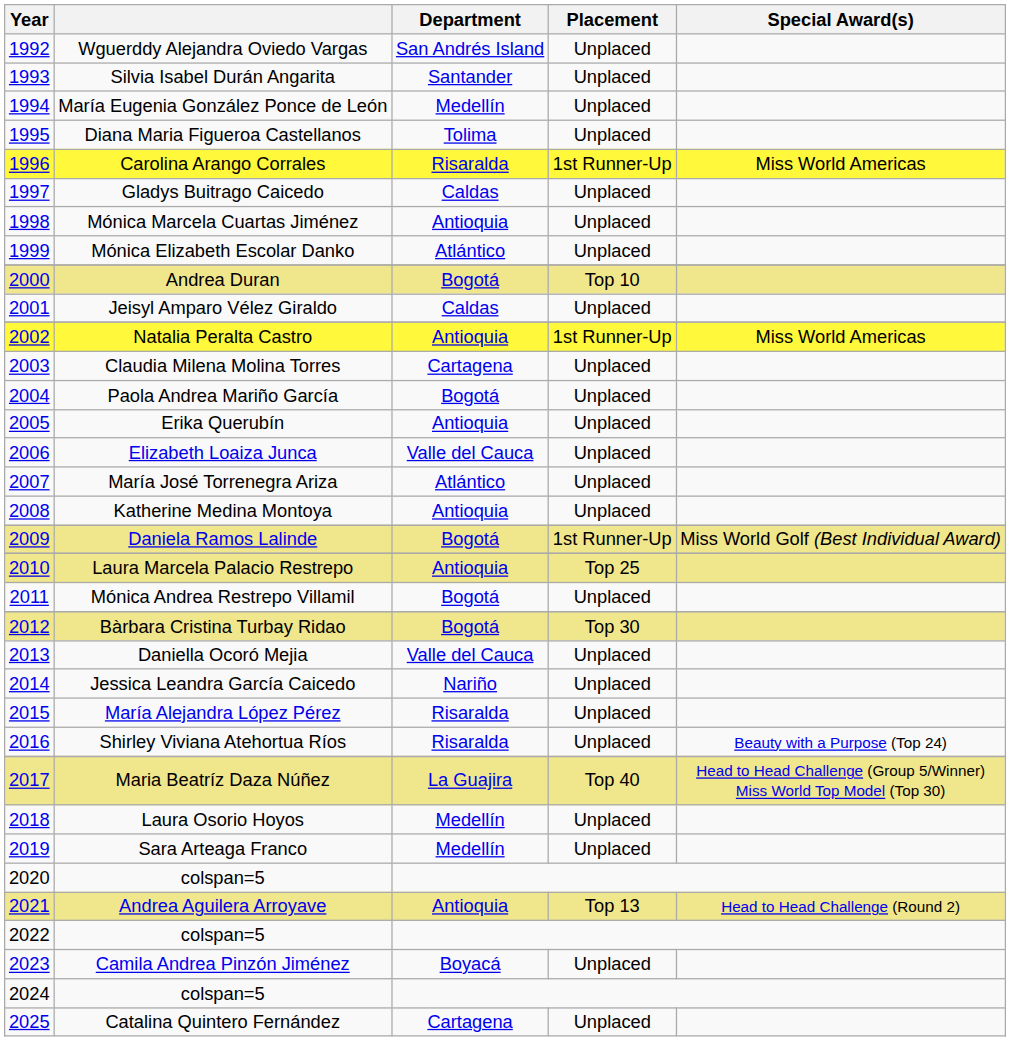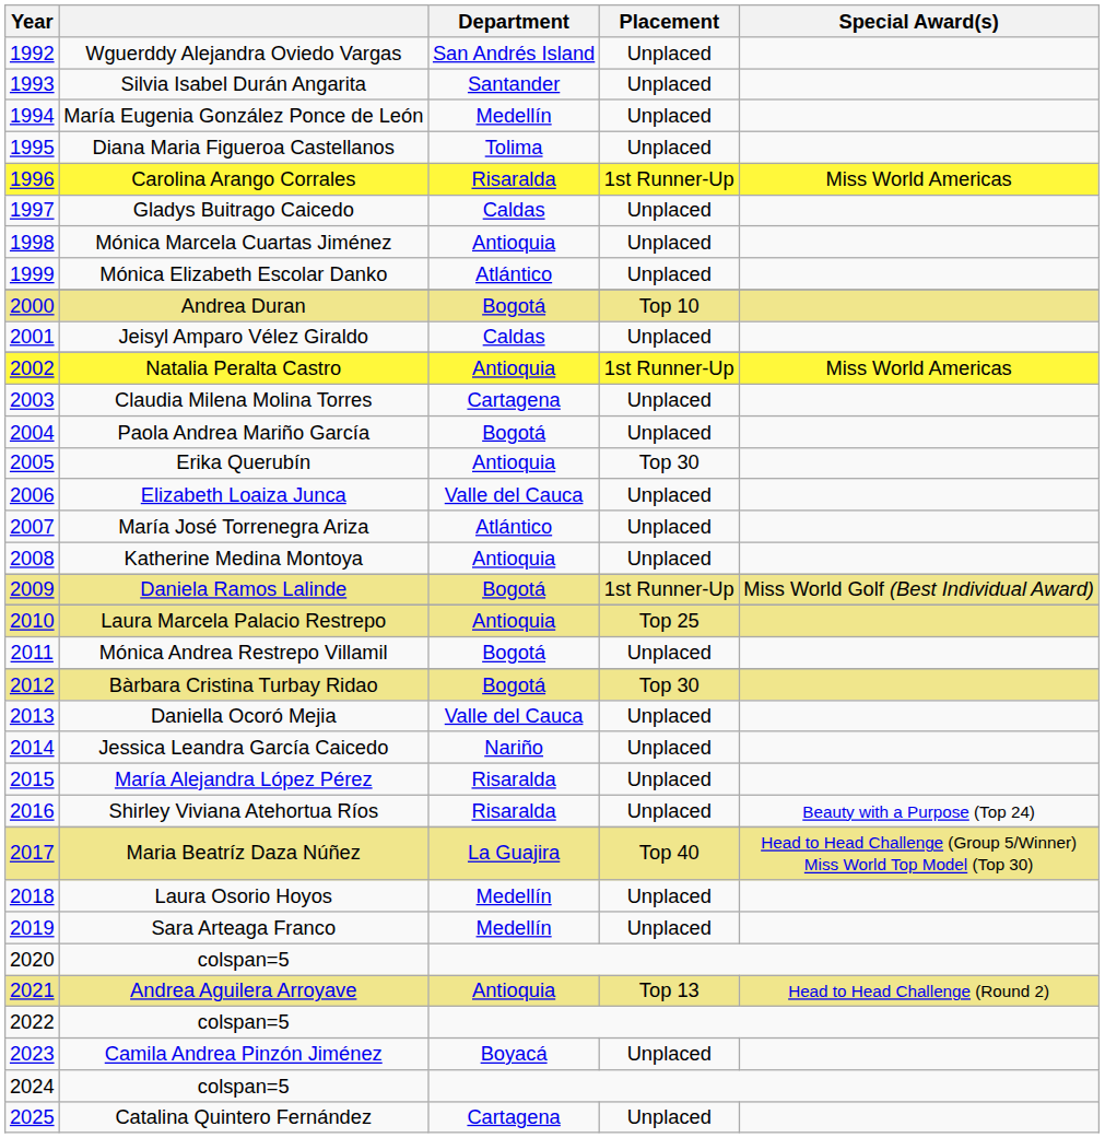Erika Querubín | Placement: Unplaced -> Top 30
